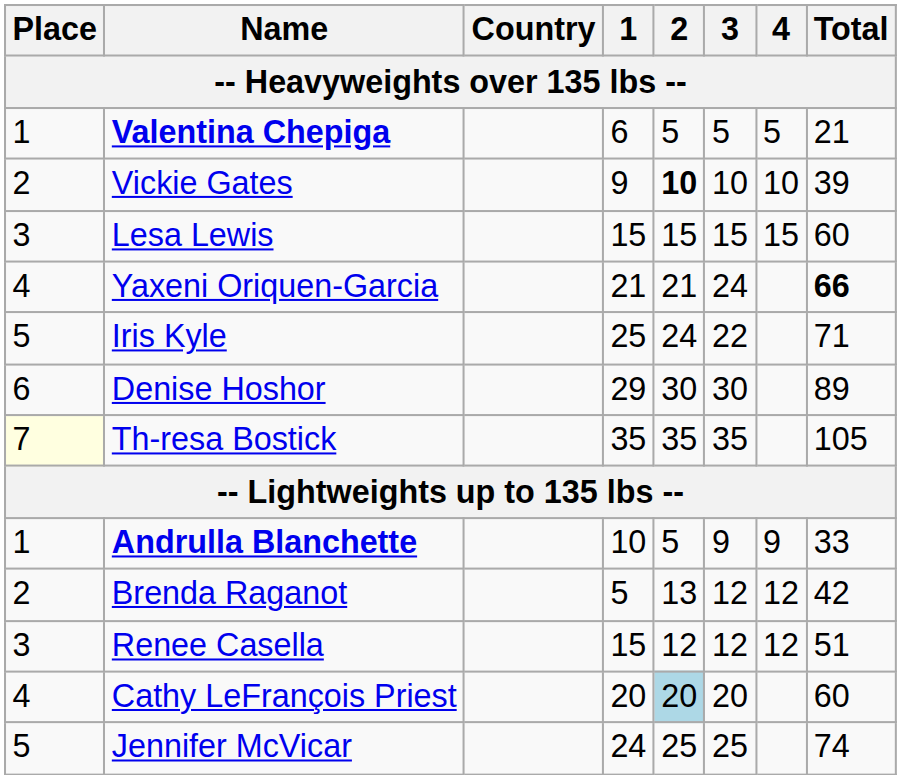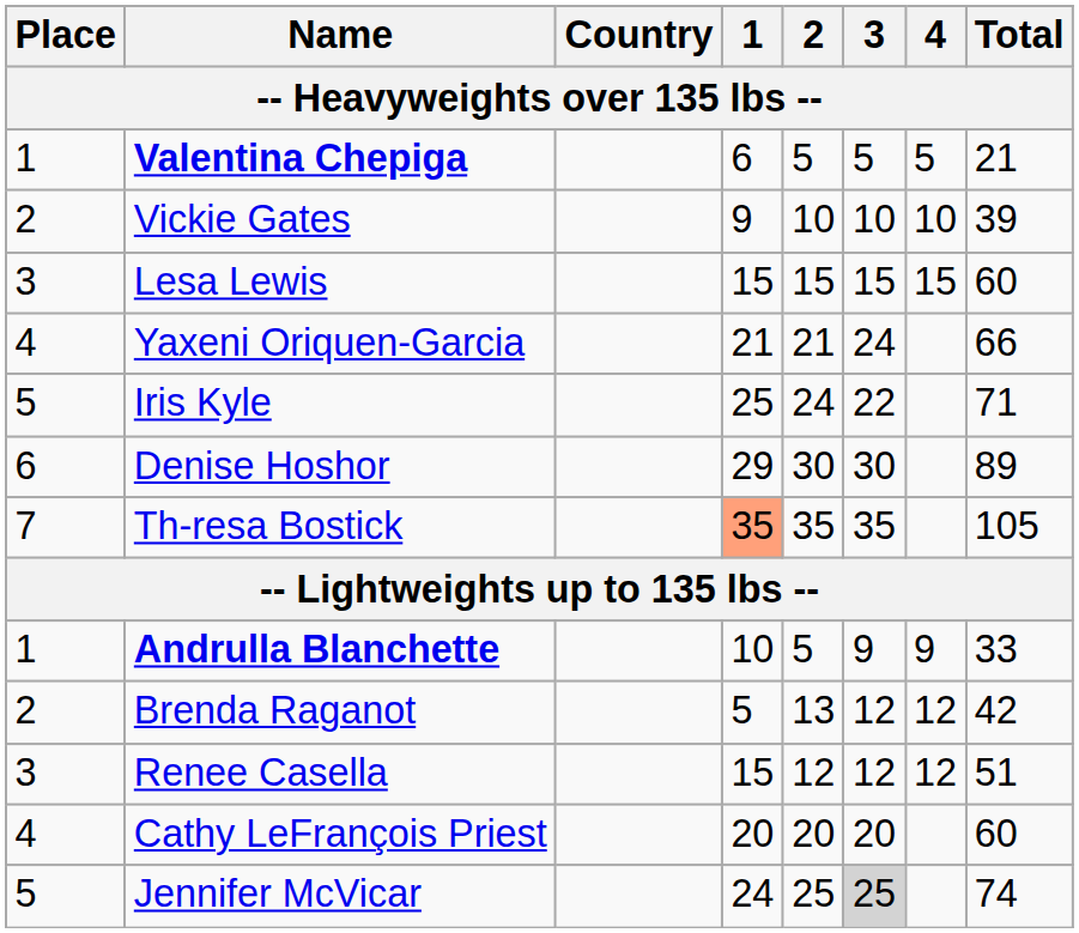Vickie Gates | 2: bold -> normal
Yaxeni Oriquen-Garcia | Total: bold -> normal
Th-resa Bostick | Place: lightyellow background -> no background
Th-resa Bostick | 1: no background -> lightsalmon background
Cathy LeFrançois Priest | 2: lightblue background -> no background
Jennifer McVicar | 3: no background -> lightgrey background
